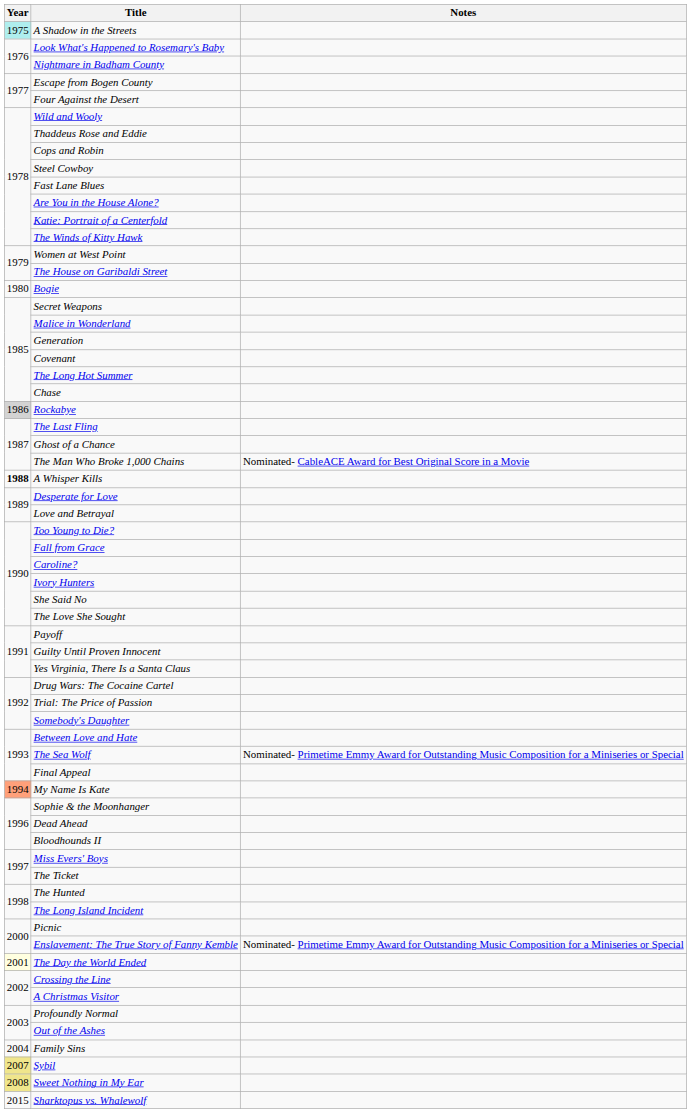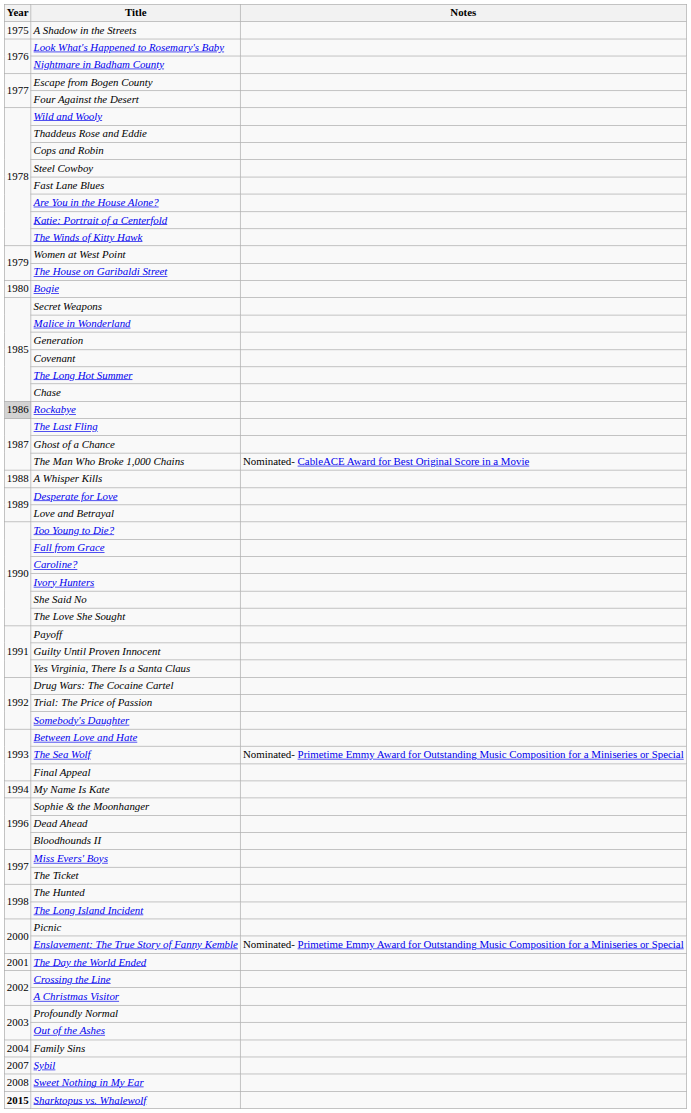A Shadow in the Streets | Year: paleturquoise background -> no background
A Whisper Kills | Year: bold -> normal
My Name Is Kate | Year: lightsalmon background -> no background
The Day the World Ended | Year: lightyellow background -> no background
Sybil | Year: khaki background -> no background
Sweet Nothing in My Ear | Year: khaki background -> no background
Sharktopus vs. Whalewolf | Year: normal -> bold
